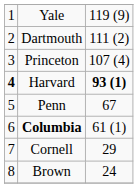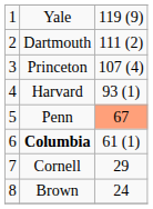Harvard | column 1: bold -> normal
Harvard | column 3: bold -> normal
Penn | column 3: no background -> lightsalmon background
